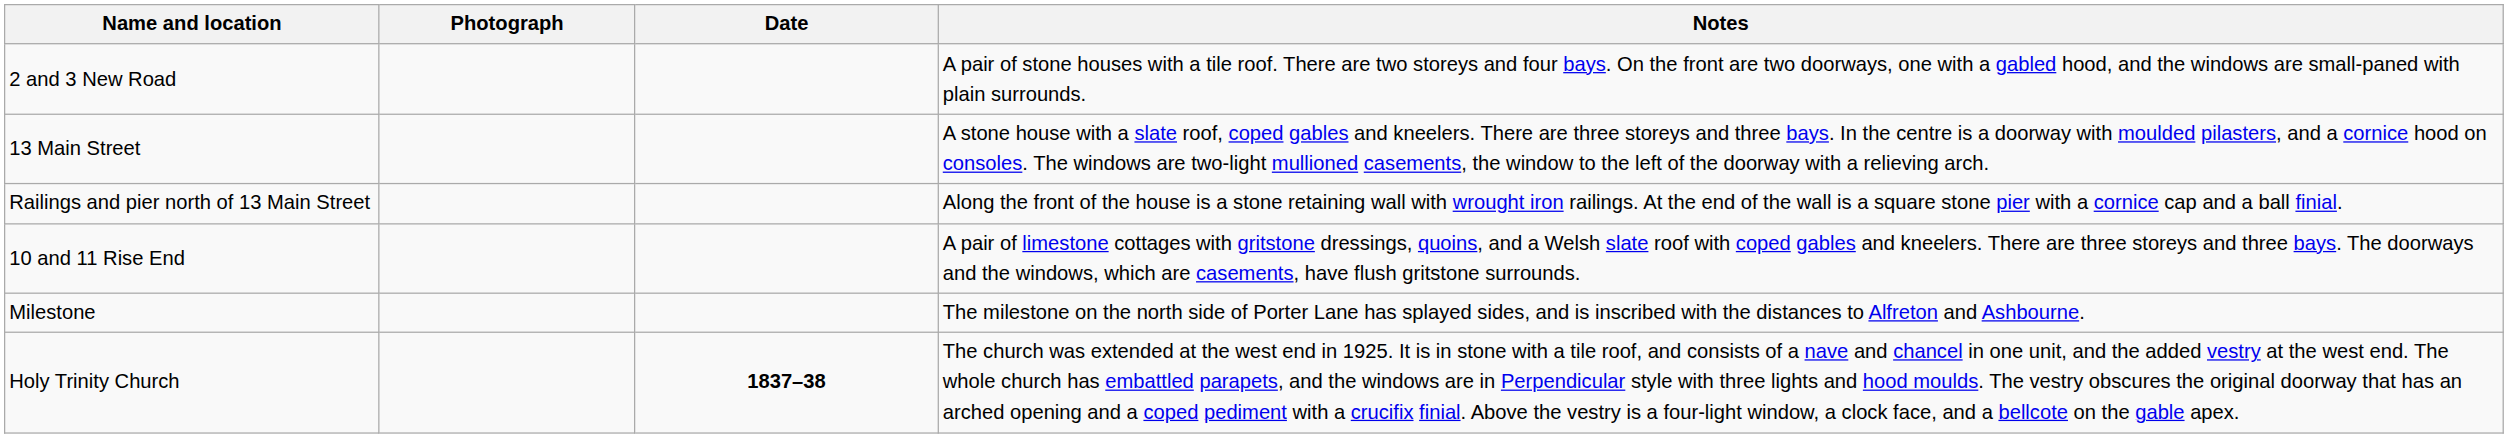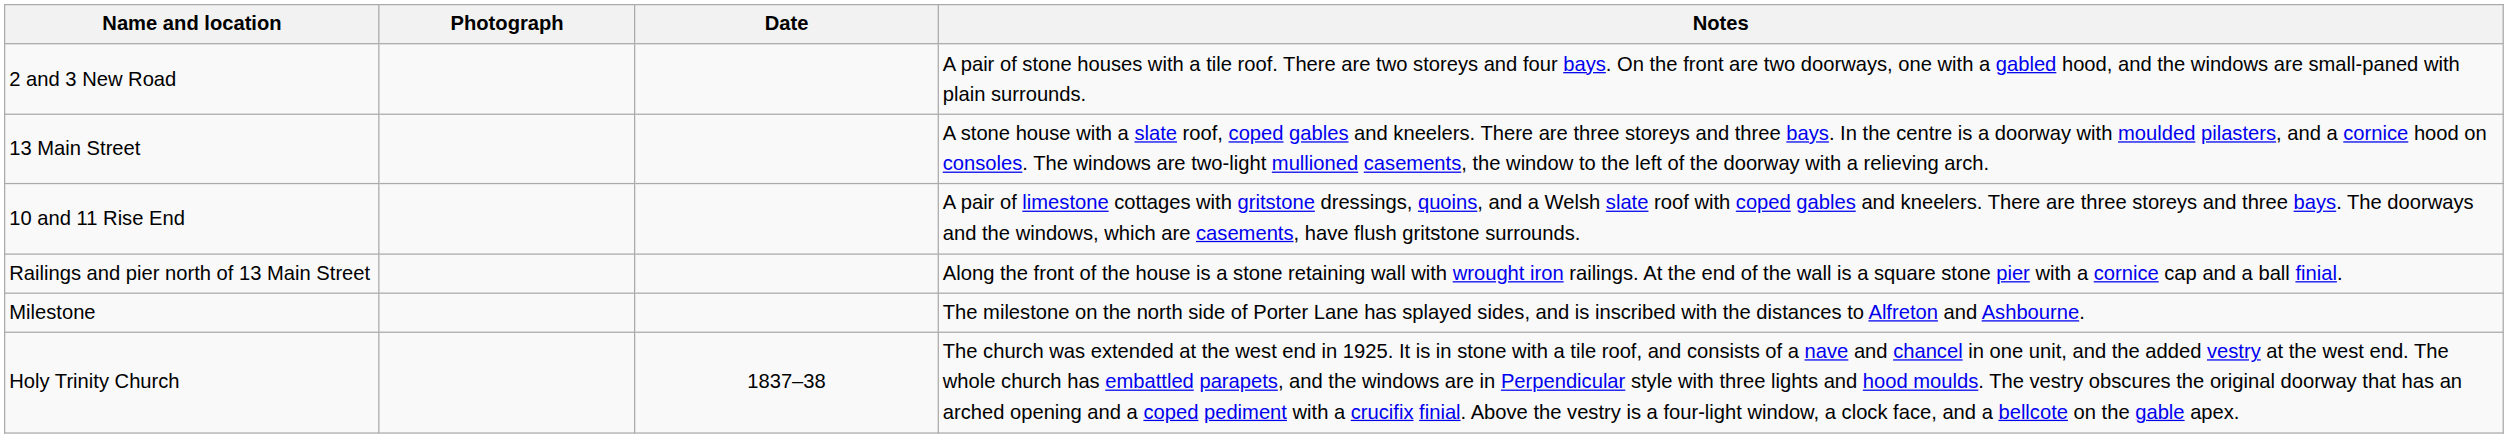rows swapped: 10 and 11 Rise End <-> Railings and pier north of 13 Main Street
Holy Trinity Church | Date: bold -> normal
